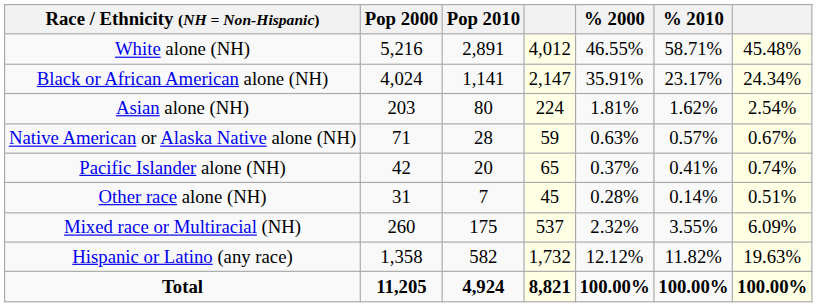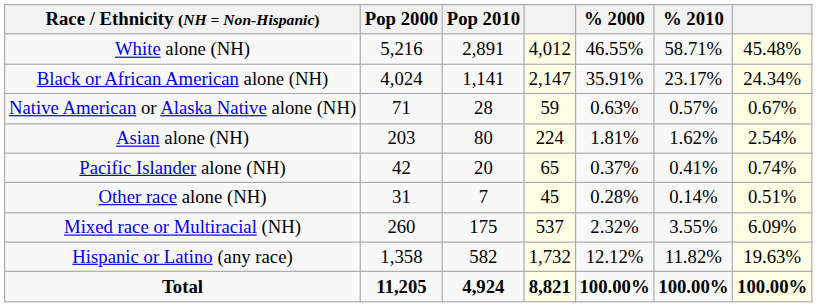rows swapped: Native American or Alaska Native alone (NH) <-> Asian alone (NH)
